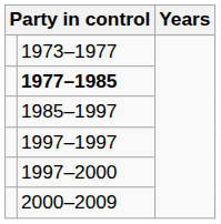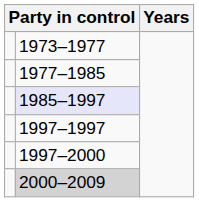1977–1985 | column 2: bold -> normal
1985–1997 | column 2: no background -> lavender background
2000–2009 | column 2: no background -> lightgrey background
